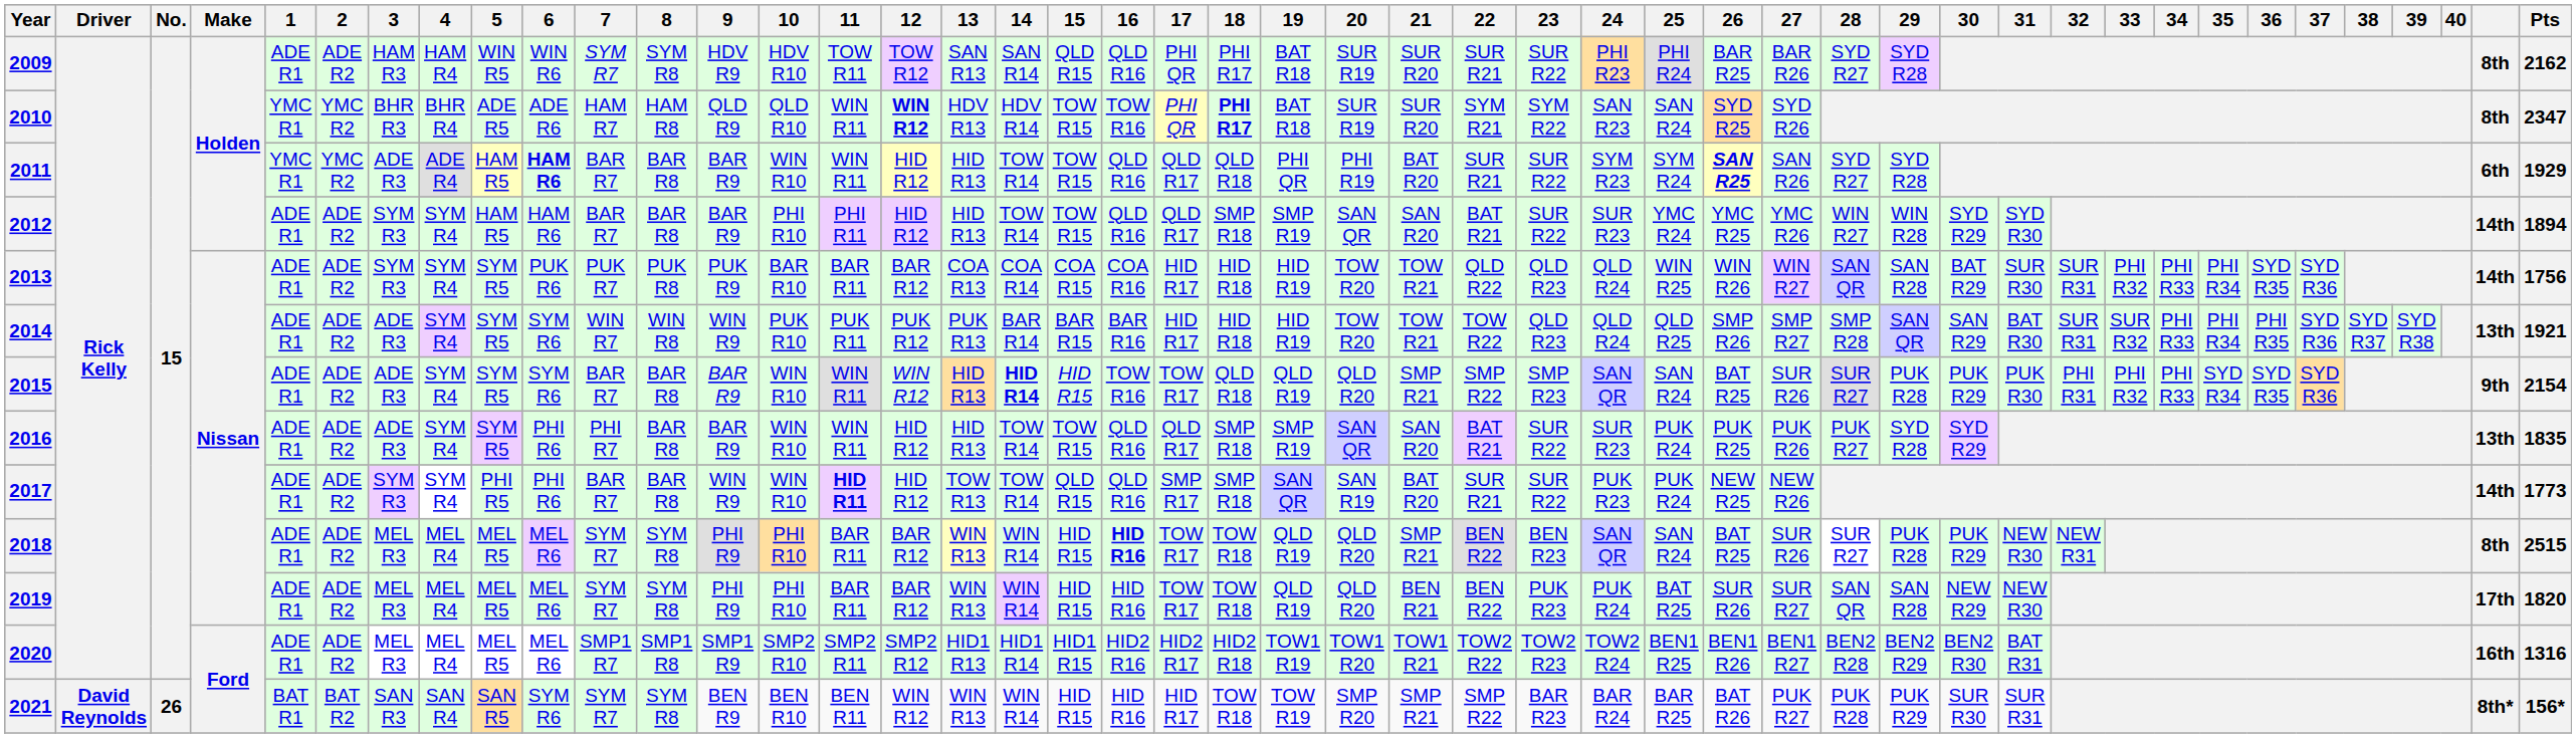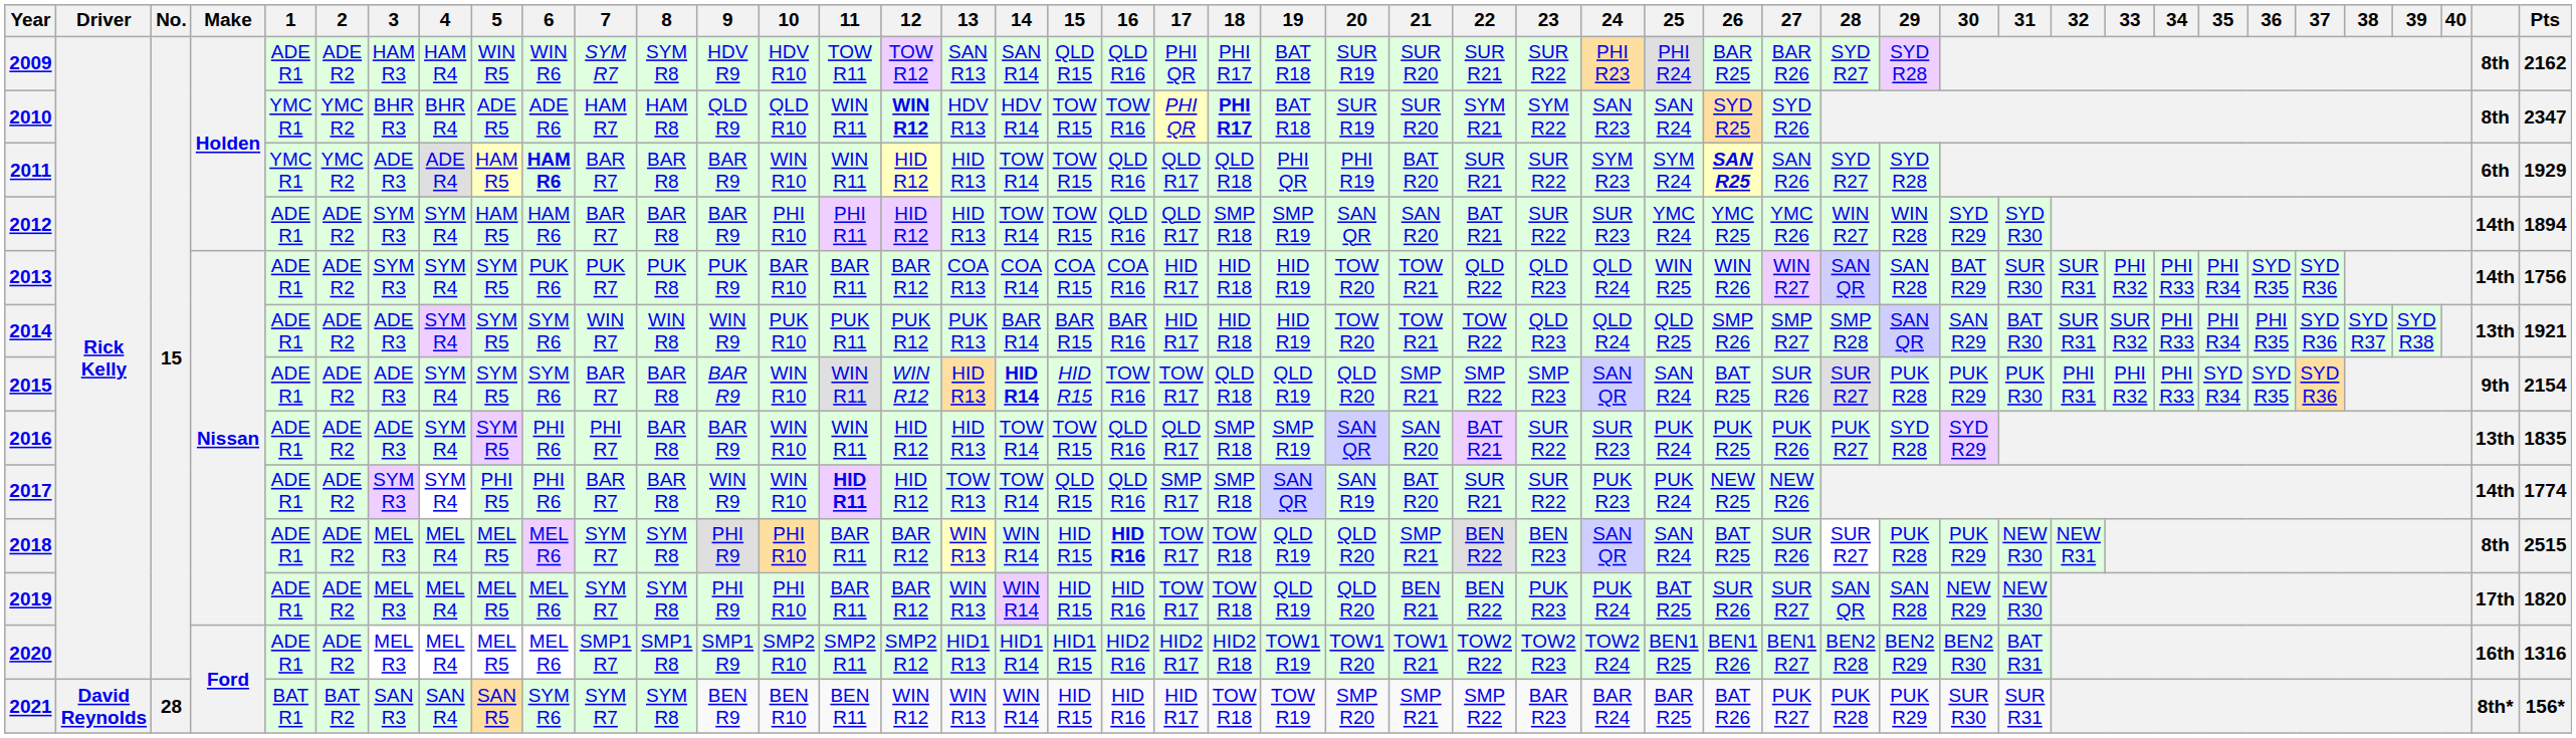2017 | Pts: 1773 -> 1774
2021 | No.: 26 -> 28
